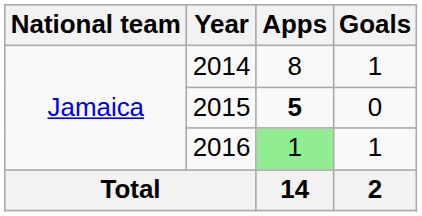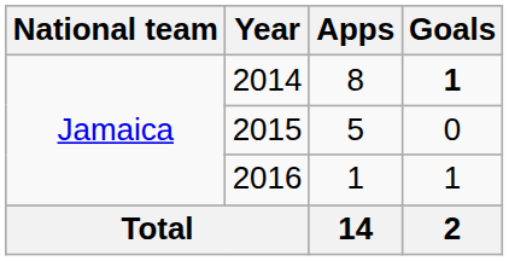2014 | Goals: normal -> bold
2015 | Apps: bold -> normal
2016 | Apps: lightgreen background -> no background
